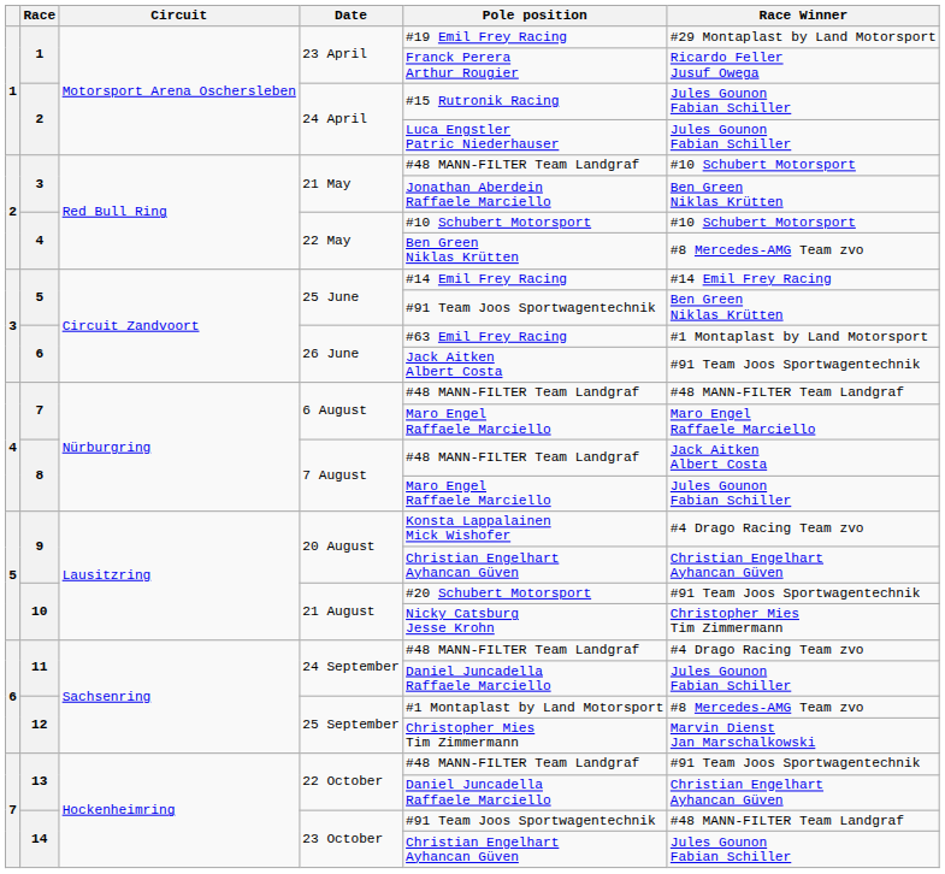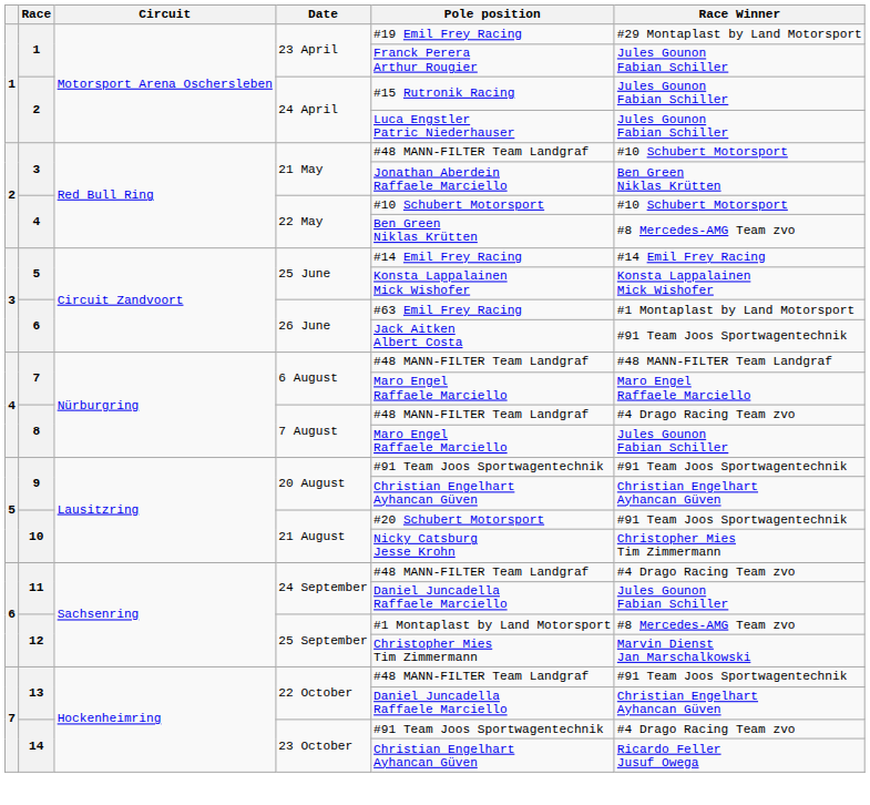row 3 | Race Winner: Ricardo Feller Jusuf Owega -> Jules Gounon Fabian Schiller
row 11 | Pole position: #91 Team Joos Sportwagentechnik -> Konsta Lappalainen Mick Wishofer
row 11 | Race Winner: Ben Green Niklas Krütten -> Konsta Lappalainen Mick Wishofer
row 16 | Race Winner: Jack Aitken Albert Costa -> #4 Drago Racing Team zvo
row 18 | Pole position: Konsta Lappalainen Mick Wishofer -> #91 Team Joos Sportwagentechnik
row 18 | Race Winner: #4 Drago Racing Team zvo -> #91 Team Joos Sportwagentechnik
row 28 | Race Winner: #48 MANN-FILTER Team Landgraf -> #4 Drago Racing Team zvo
row 29 | Race Winner: Jules Gounon Fabian Schiller -> Ricardo Feller Jusuf Owega
